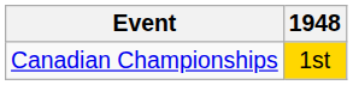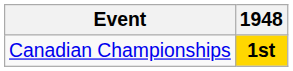Canadian Championships | 1948: normal -> bold
